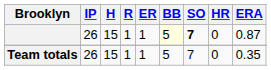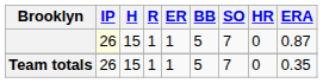row 2 | IP: no background -> lightyellow background
row 2 | BB: lightyellow background -> no background
row 2 | SO: bold -> normal
